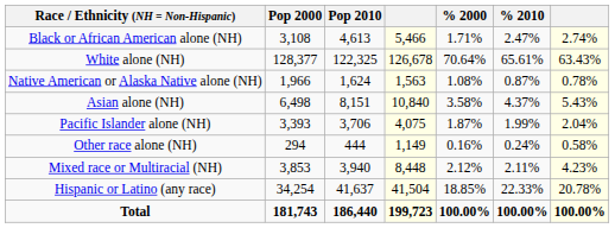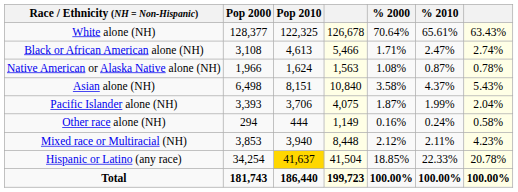rows swapped: White alone (NH) <-> Black or African American alone (NH)
Hispanic or Latino (any race) | Pop 2010: no background -> gold background
